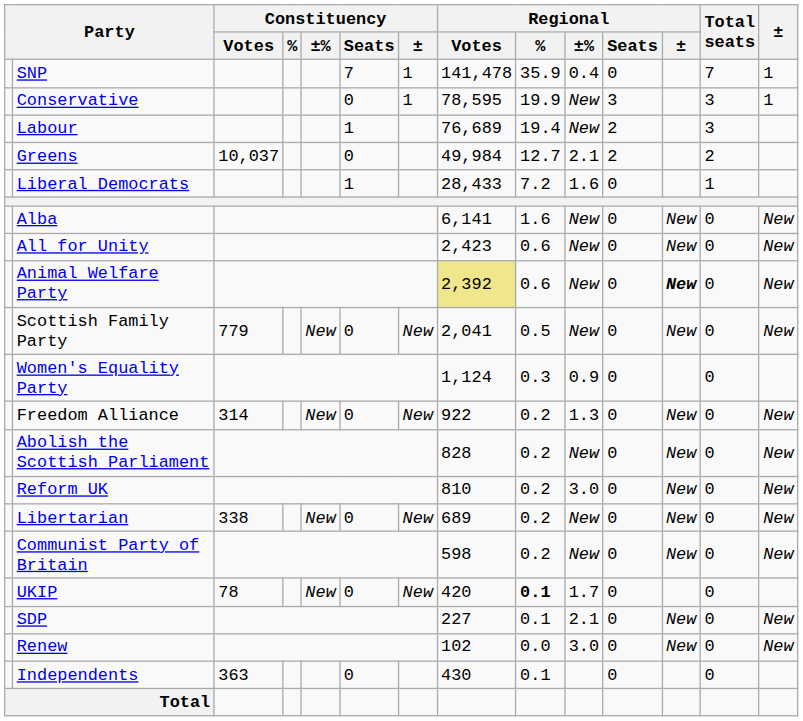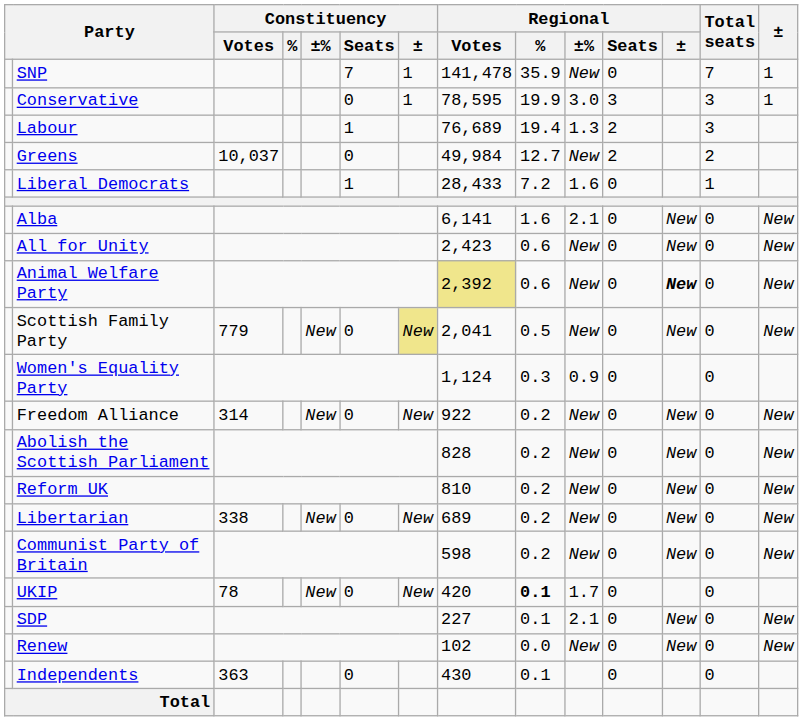SNP | Regional / ±%: 0.4 -> New
Conservative | Regional / ±%: New -> 3.0
Labour | Regional / ±%: New -> 1.3
Greens | Regional / ±%: 2.1 -> New
Alba | Regional / ±%: New -> 2.1
Scottish Family Party | Constituency / ±: no background -> khaki background
Freedom Alliance | Regional / ±%: 1.3 -> New
Reform UK | Regional / ±%: 3.0 -> New
Renew | Regional / ±%: 3.0 -> New
